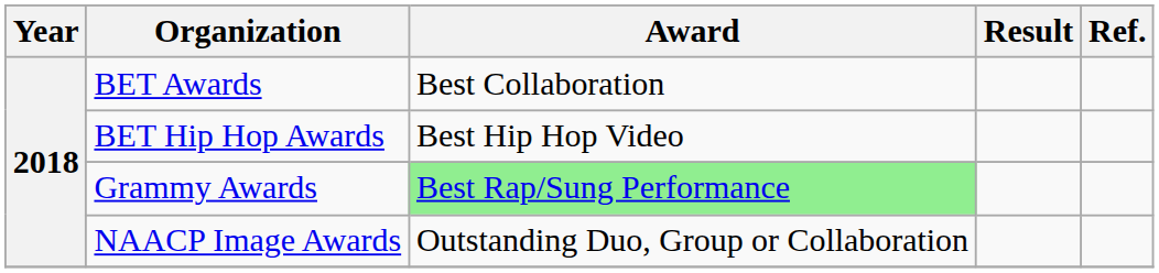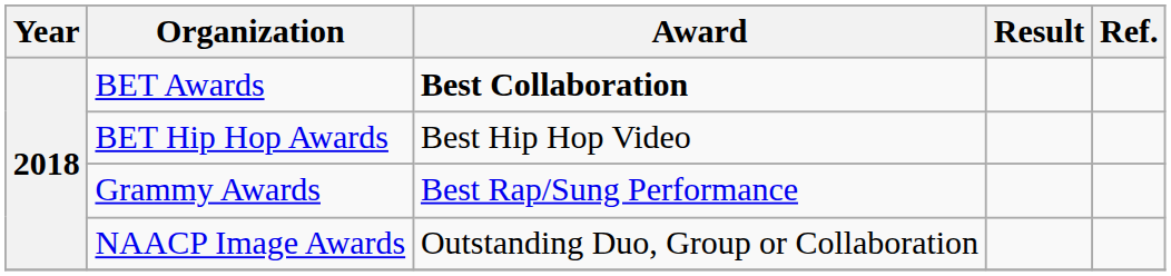BET Awards | Award: normal -> bold
Grammy Awards | Award: lightgreen background -> no background
